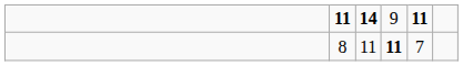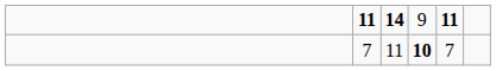row 2 | column 2: 8 -> 7
row 2 | column 4: 11 -> 10
